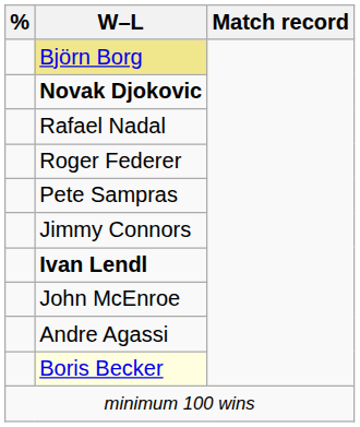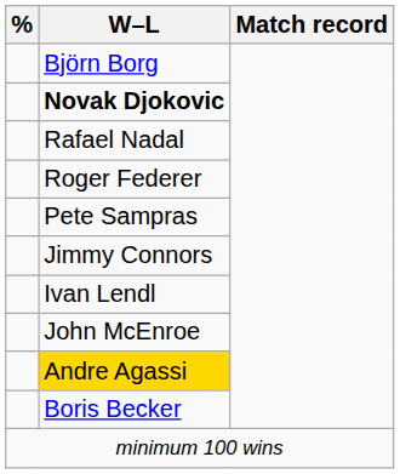Björn Borg | W–L: khaki background -> no background
Ivan Lendl | W–L: bold -> normal
Andre Agassi | W–L: no background -> gold background
Boris Becker | W–L: lightyellow background -> no background
